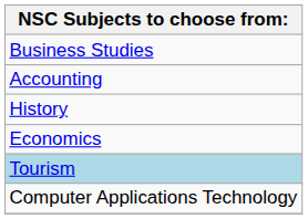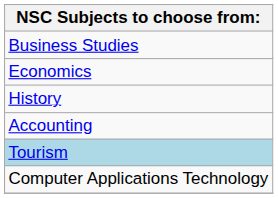row 3 | column 1: Accounting -> Economics
row 5 | column 1: Economics -> Accounting
